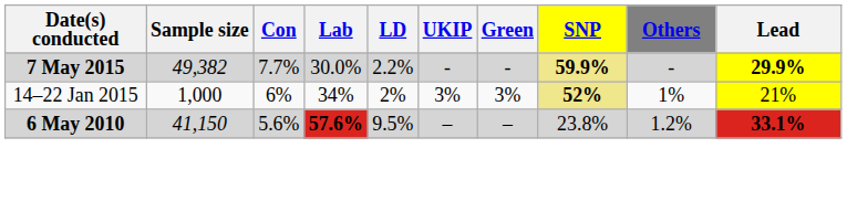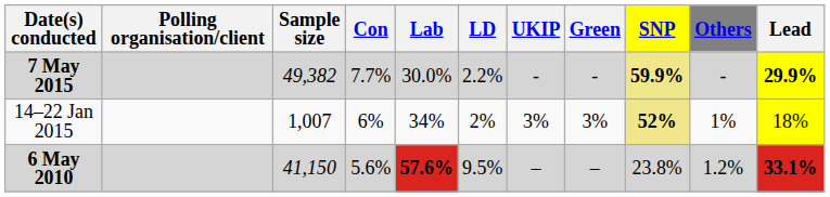+ column: Polling organisation/client
14–22 Jan 2015 | Sample size: 1,000 -> 1,007
14–22 Jan 2015 | Lead: 21% -> 18%
